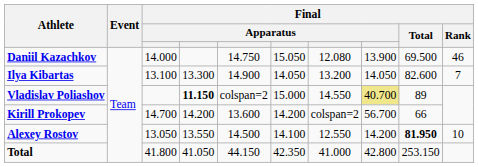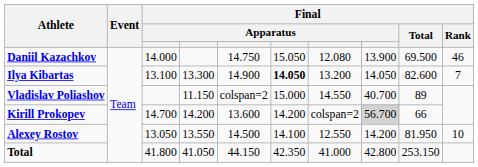Ilya Kibartas | column 6: normal -> bold
Vladislav Poliashov | column 4: bold -> normal
Vladislav Poliashov | column 8: khaki background -> no background
Kirill Prokopev | column 8: no background -> lightgrey background
Alexey Rostov | Final / Total: bold -> normal
